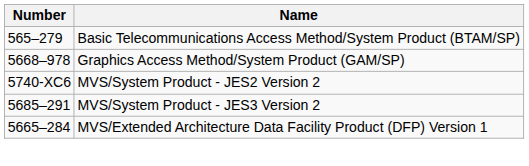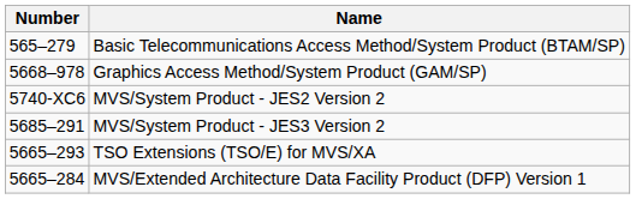+ row: 5665–293 | TSO Extensions (TSO/E) for MVS/XA
